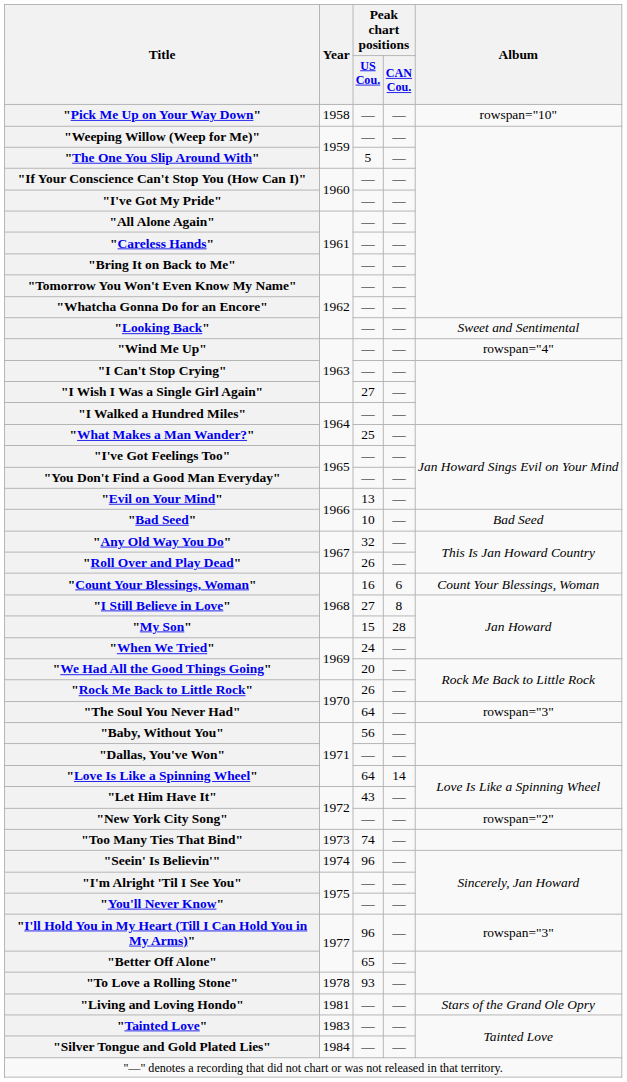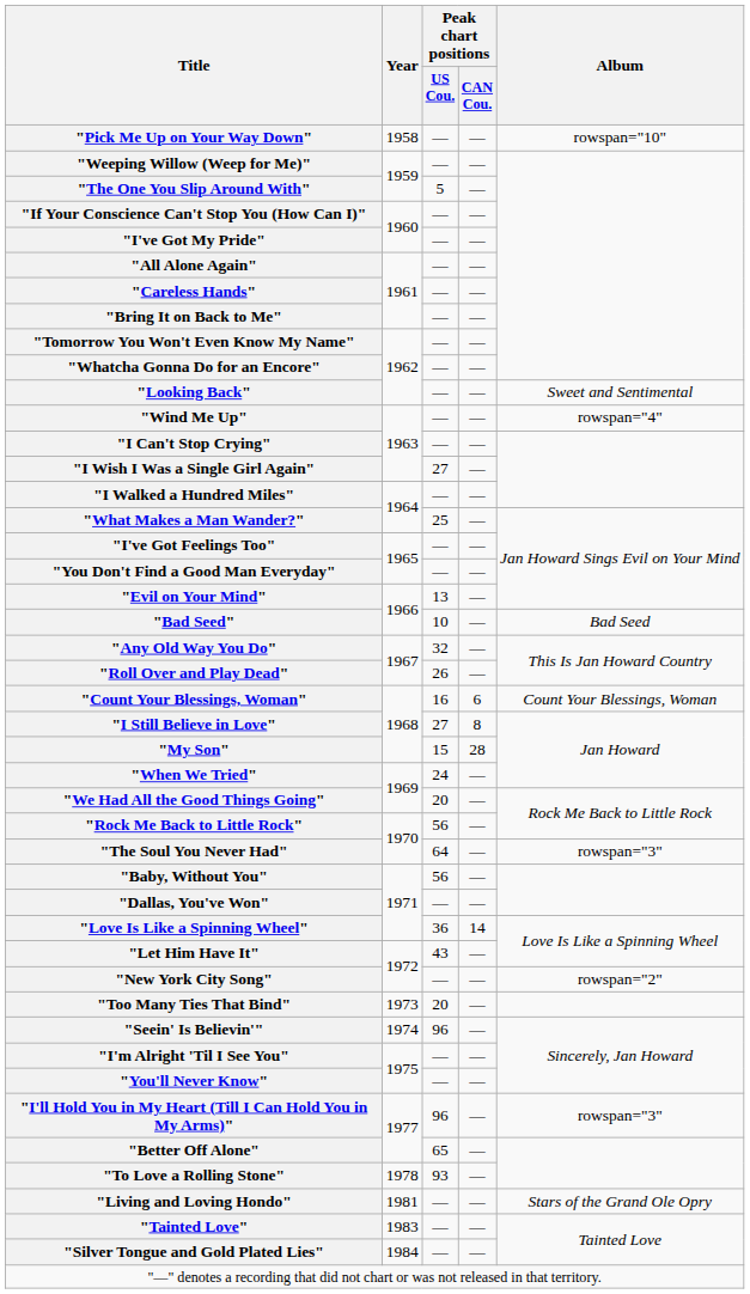"Rock Me Back to Little Rock" | Peak chart positions / US Cou.: 26 -> 56
"Love Is Like a Spinning Wheel" | Peak chart positions / US Cou.: 64 -> 36
"Too Many Ties That Bind" | Peak chart positions / US Cou.: 74 -> 20
